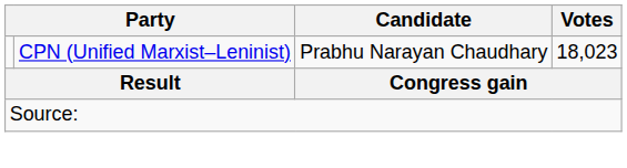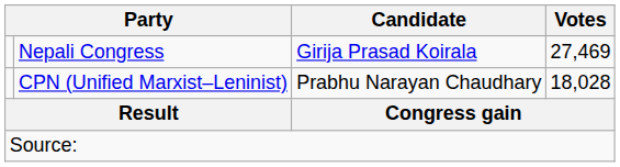+ row: Nepali Congress | Girija Prasad Koirala | 27,469
CPN (Unified Marxist–Leninist) | Votes: 18,023 -> 18,028
